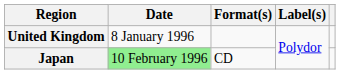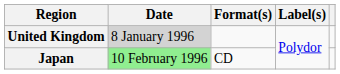United Kingdom | Date: no background -> lightgrey background
